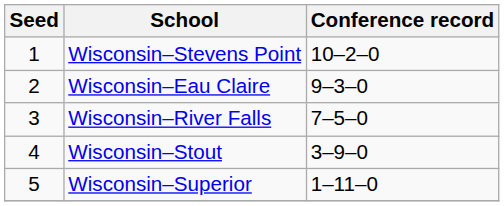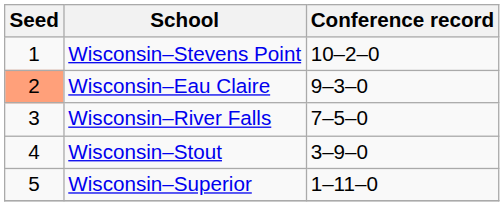Wisconsin–Eau Claire | Seed: no background -> lightsalmon background
